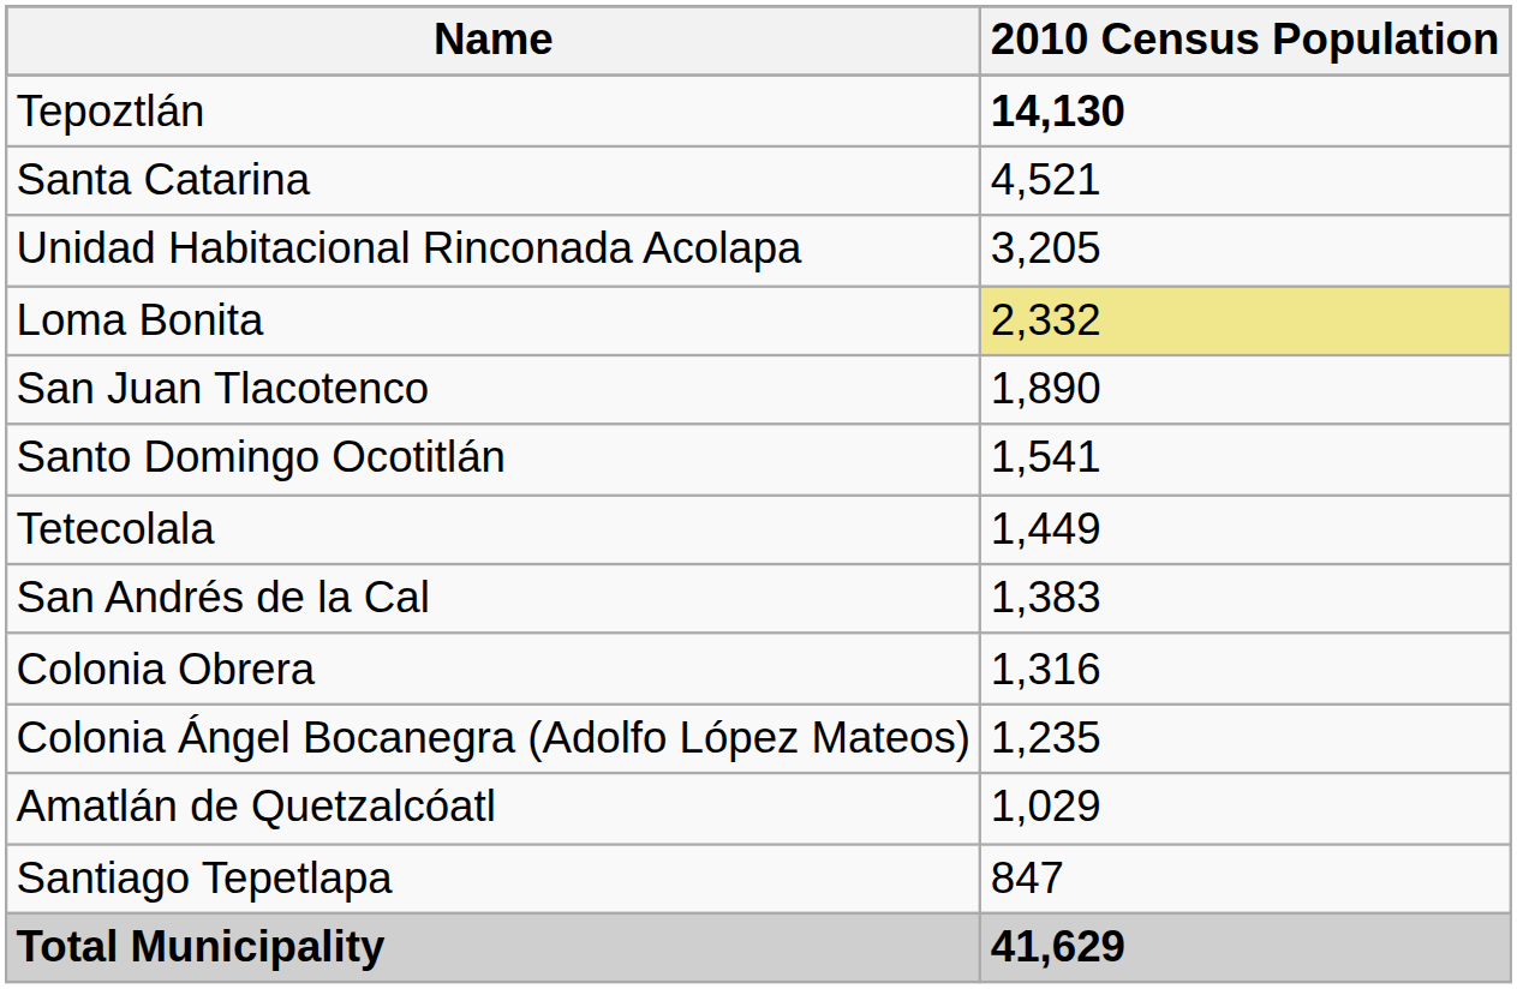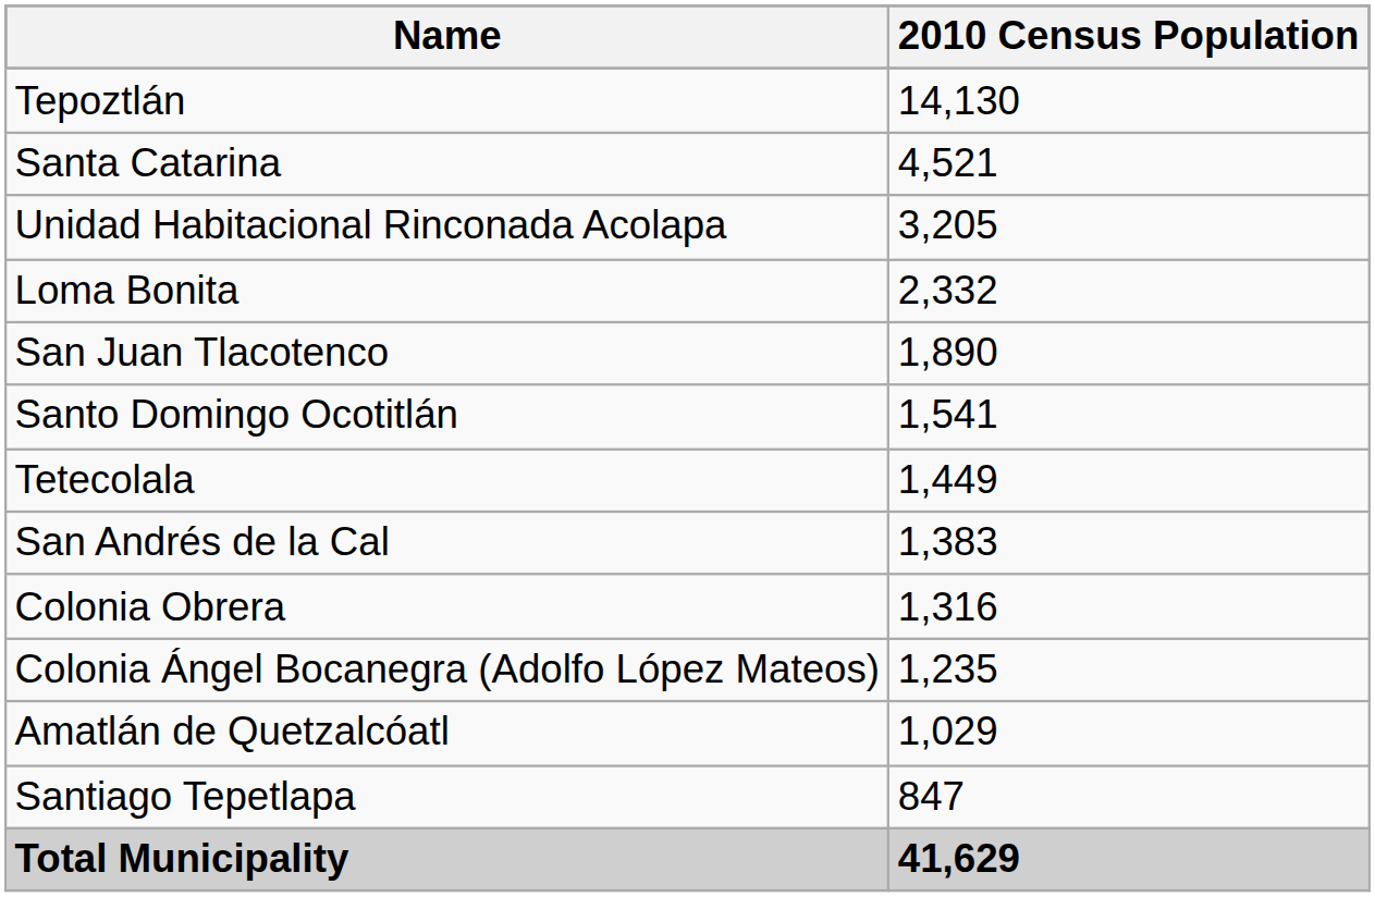Tepoztlán | 2010 Census Population: bold -> normal
Loma Bonita | 2010 Census Population: khaki background -> no background
